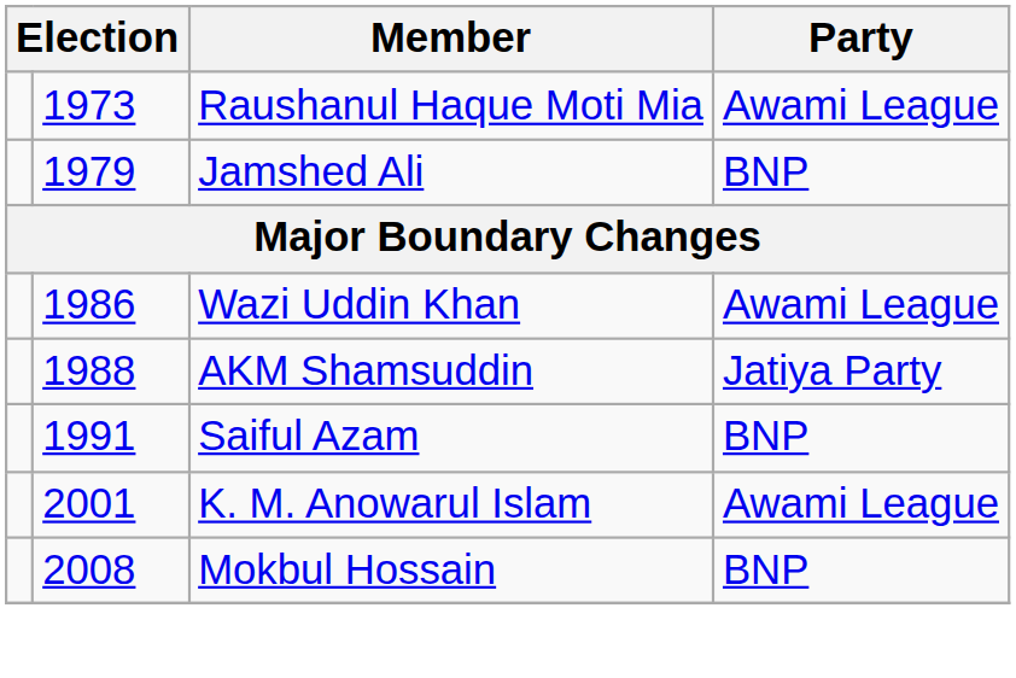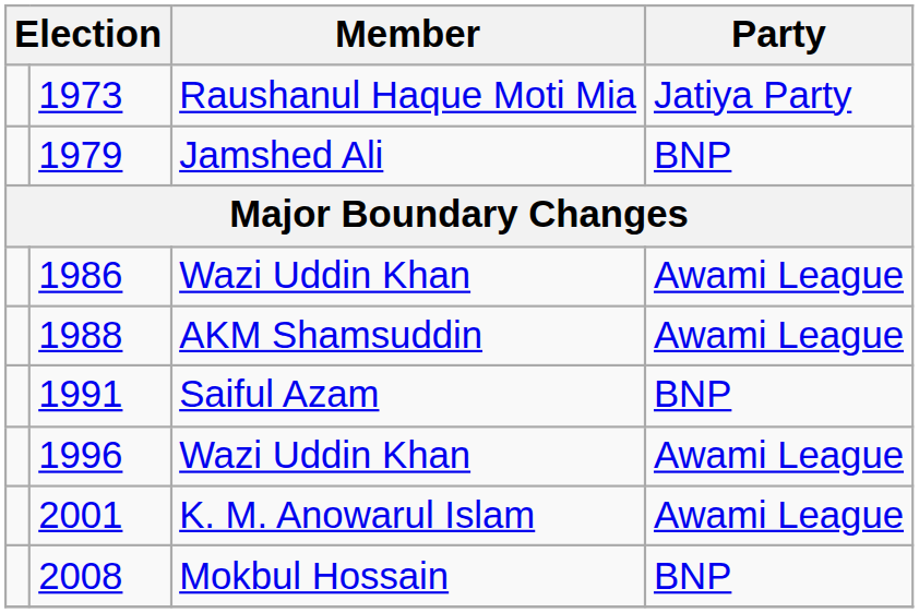1973 | Party: Awami League -> Jatiya Party
1988 | Party: Jatiya Party -> Awami League
+ row: 1996 | Wazi Uddin Khan | Awami League
